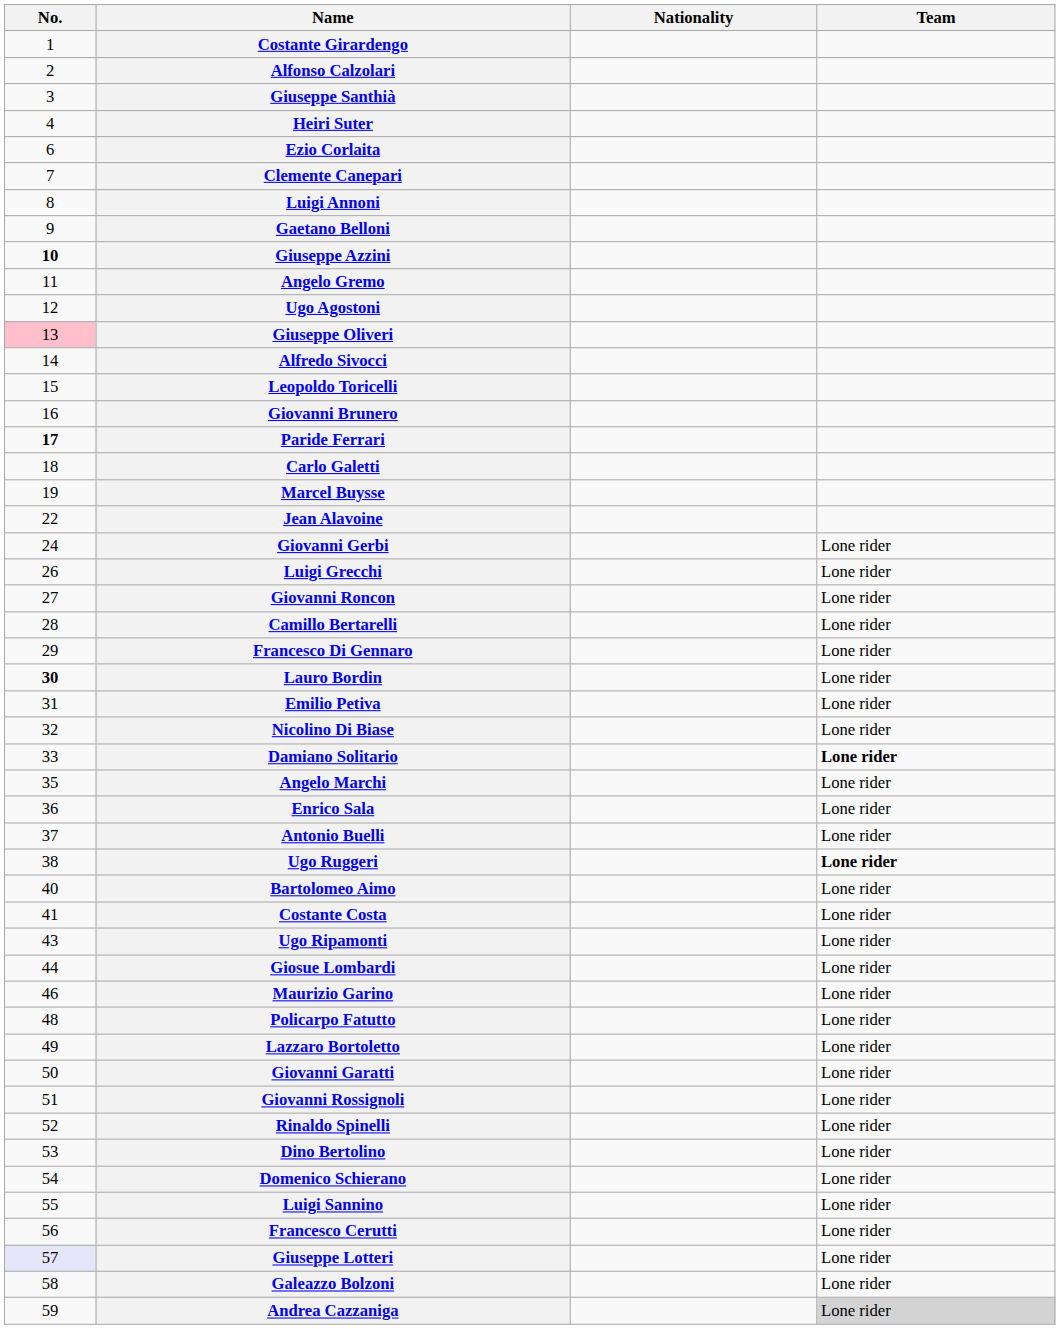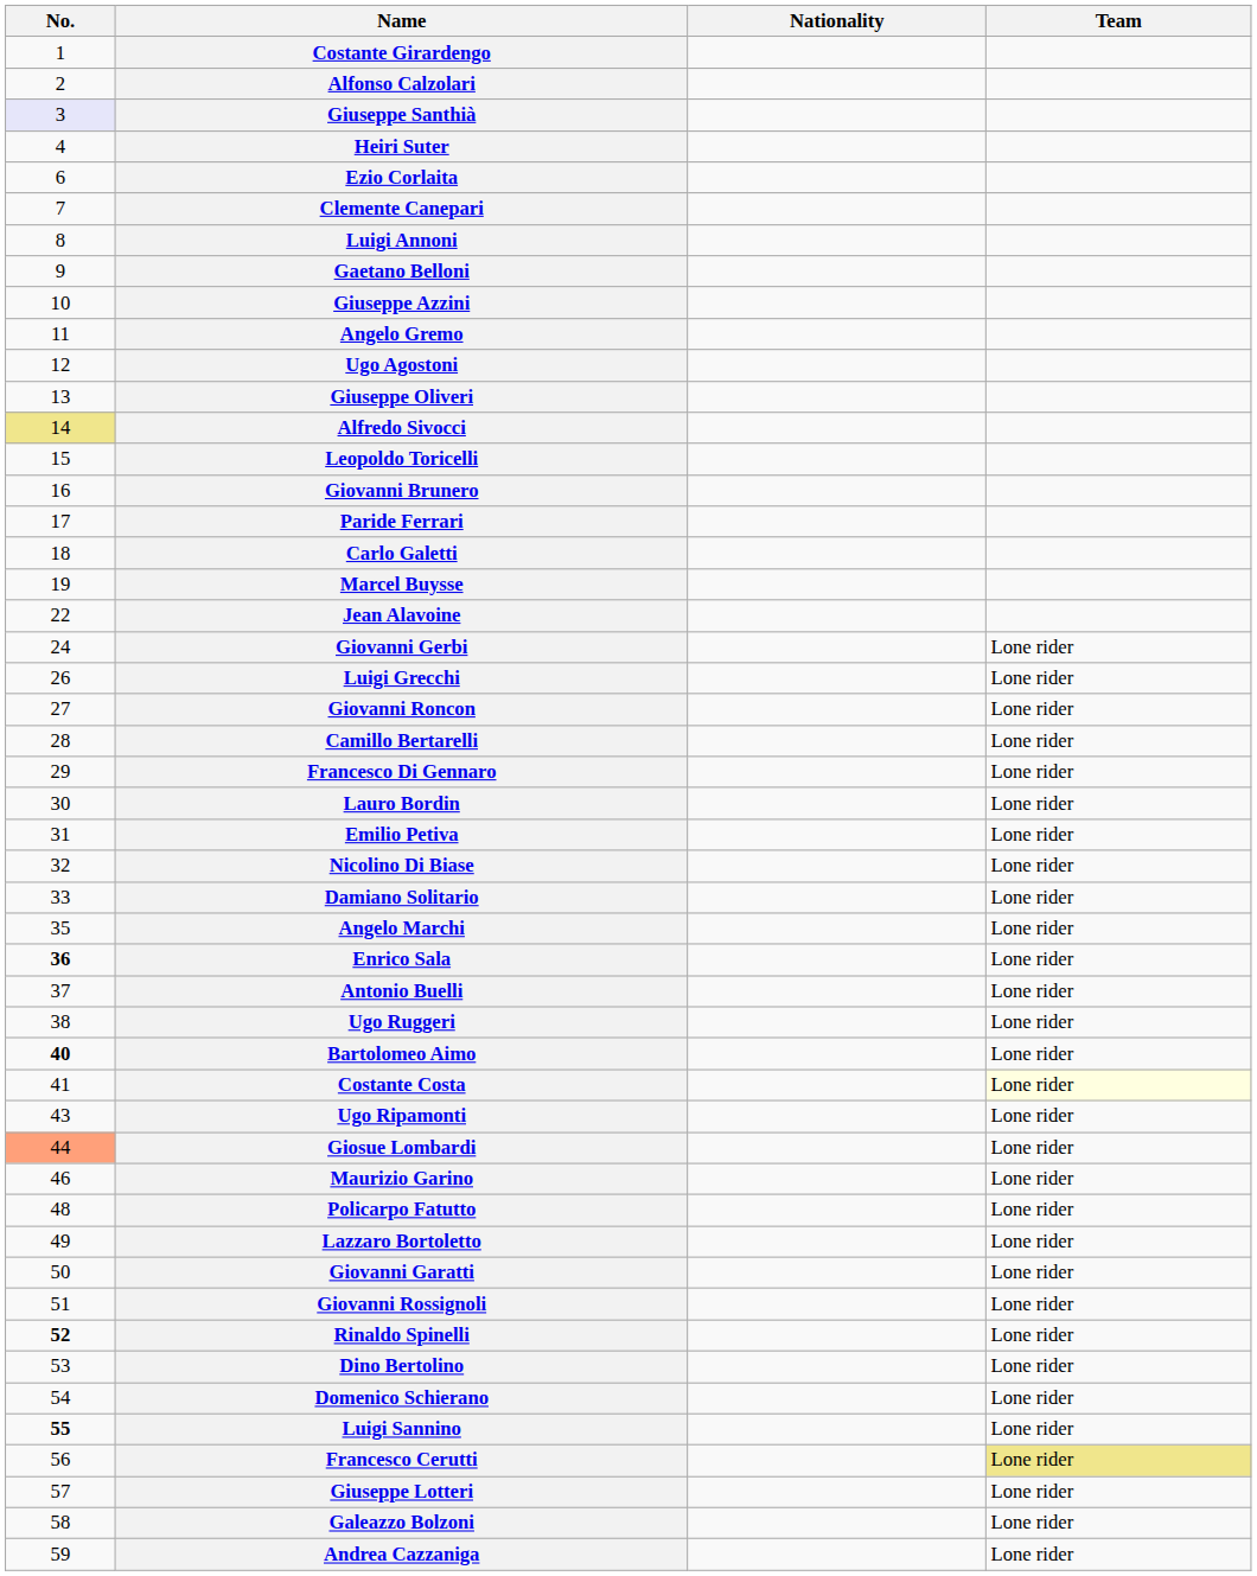Giuseppe Santhià | No.: no background -> lavender background
Giuseppe Azzini | No.: bold -> normal
Giuseppe Oliveri | No.: pink background -> no background
Alfredo Sivocci | No.: no background -> khaki background
Paride Ferrari | No.: bold -> normal
Lauro Bordin | No.: bold -> normal
Damiano Solitario | Team: bold -> normal
Enrico Sala | No.: normal -> bold
Ugo Ruggeri | Team: bold -> normal
Bartolomeo Aimo | No.: normal -> bold
Costante Costa | Team: no background -> lightyellow background
Giosue Lombardi | No.: no background -> lightsalmon background
Rinaldo Spinelli | No.: normal -> bold
Luigi Sannino | No.: normal -> bold
Francesco Cerutti | Team: no background -> khaki background
Giuseppe Lotteri | No.: lavender background -> no background
Andrea Cazzaniga | Team: lightgrey background -> no background
